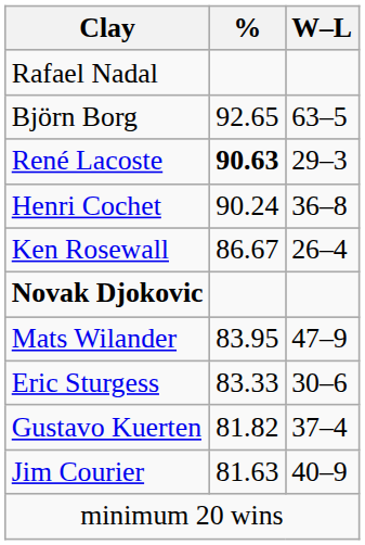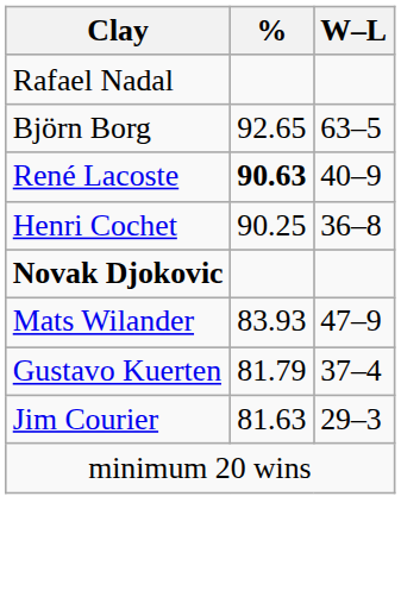René Lacoste | W–L: 29–3 -> 40–9
Henri Cochet | %: 90.24 -> 90.25
- row: Ken Rosewall | 86.67 | 26–4
Mats Wilander | %: 83.95 -> 83.93
- row: Eric Sturgess | 83.33 | 30–6
Gustavo Kuerten | %: 81.82 -> 81.79
Jim Courier | W–L: 40–9 -> 29–3
